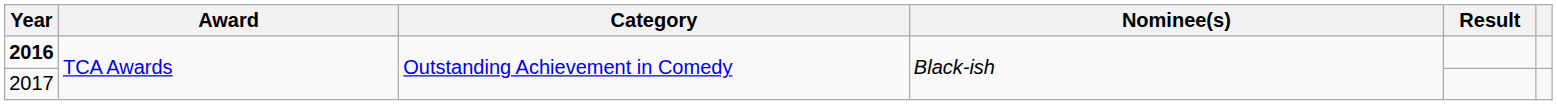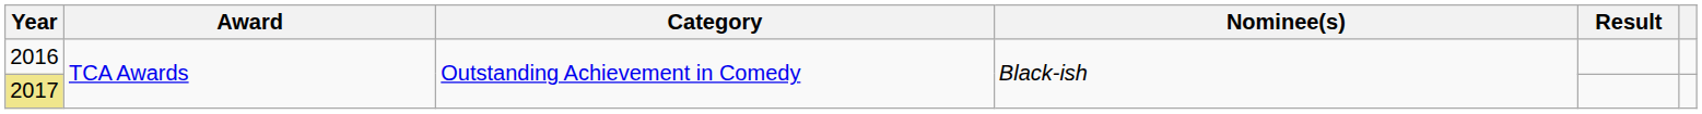2016 | Year: bold -> normal
2017 | Year: no background -> khaki background
